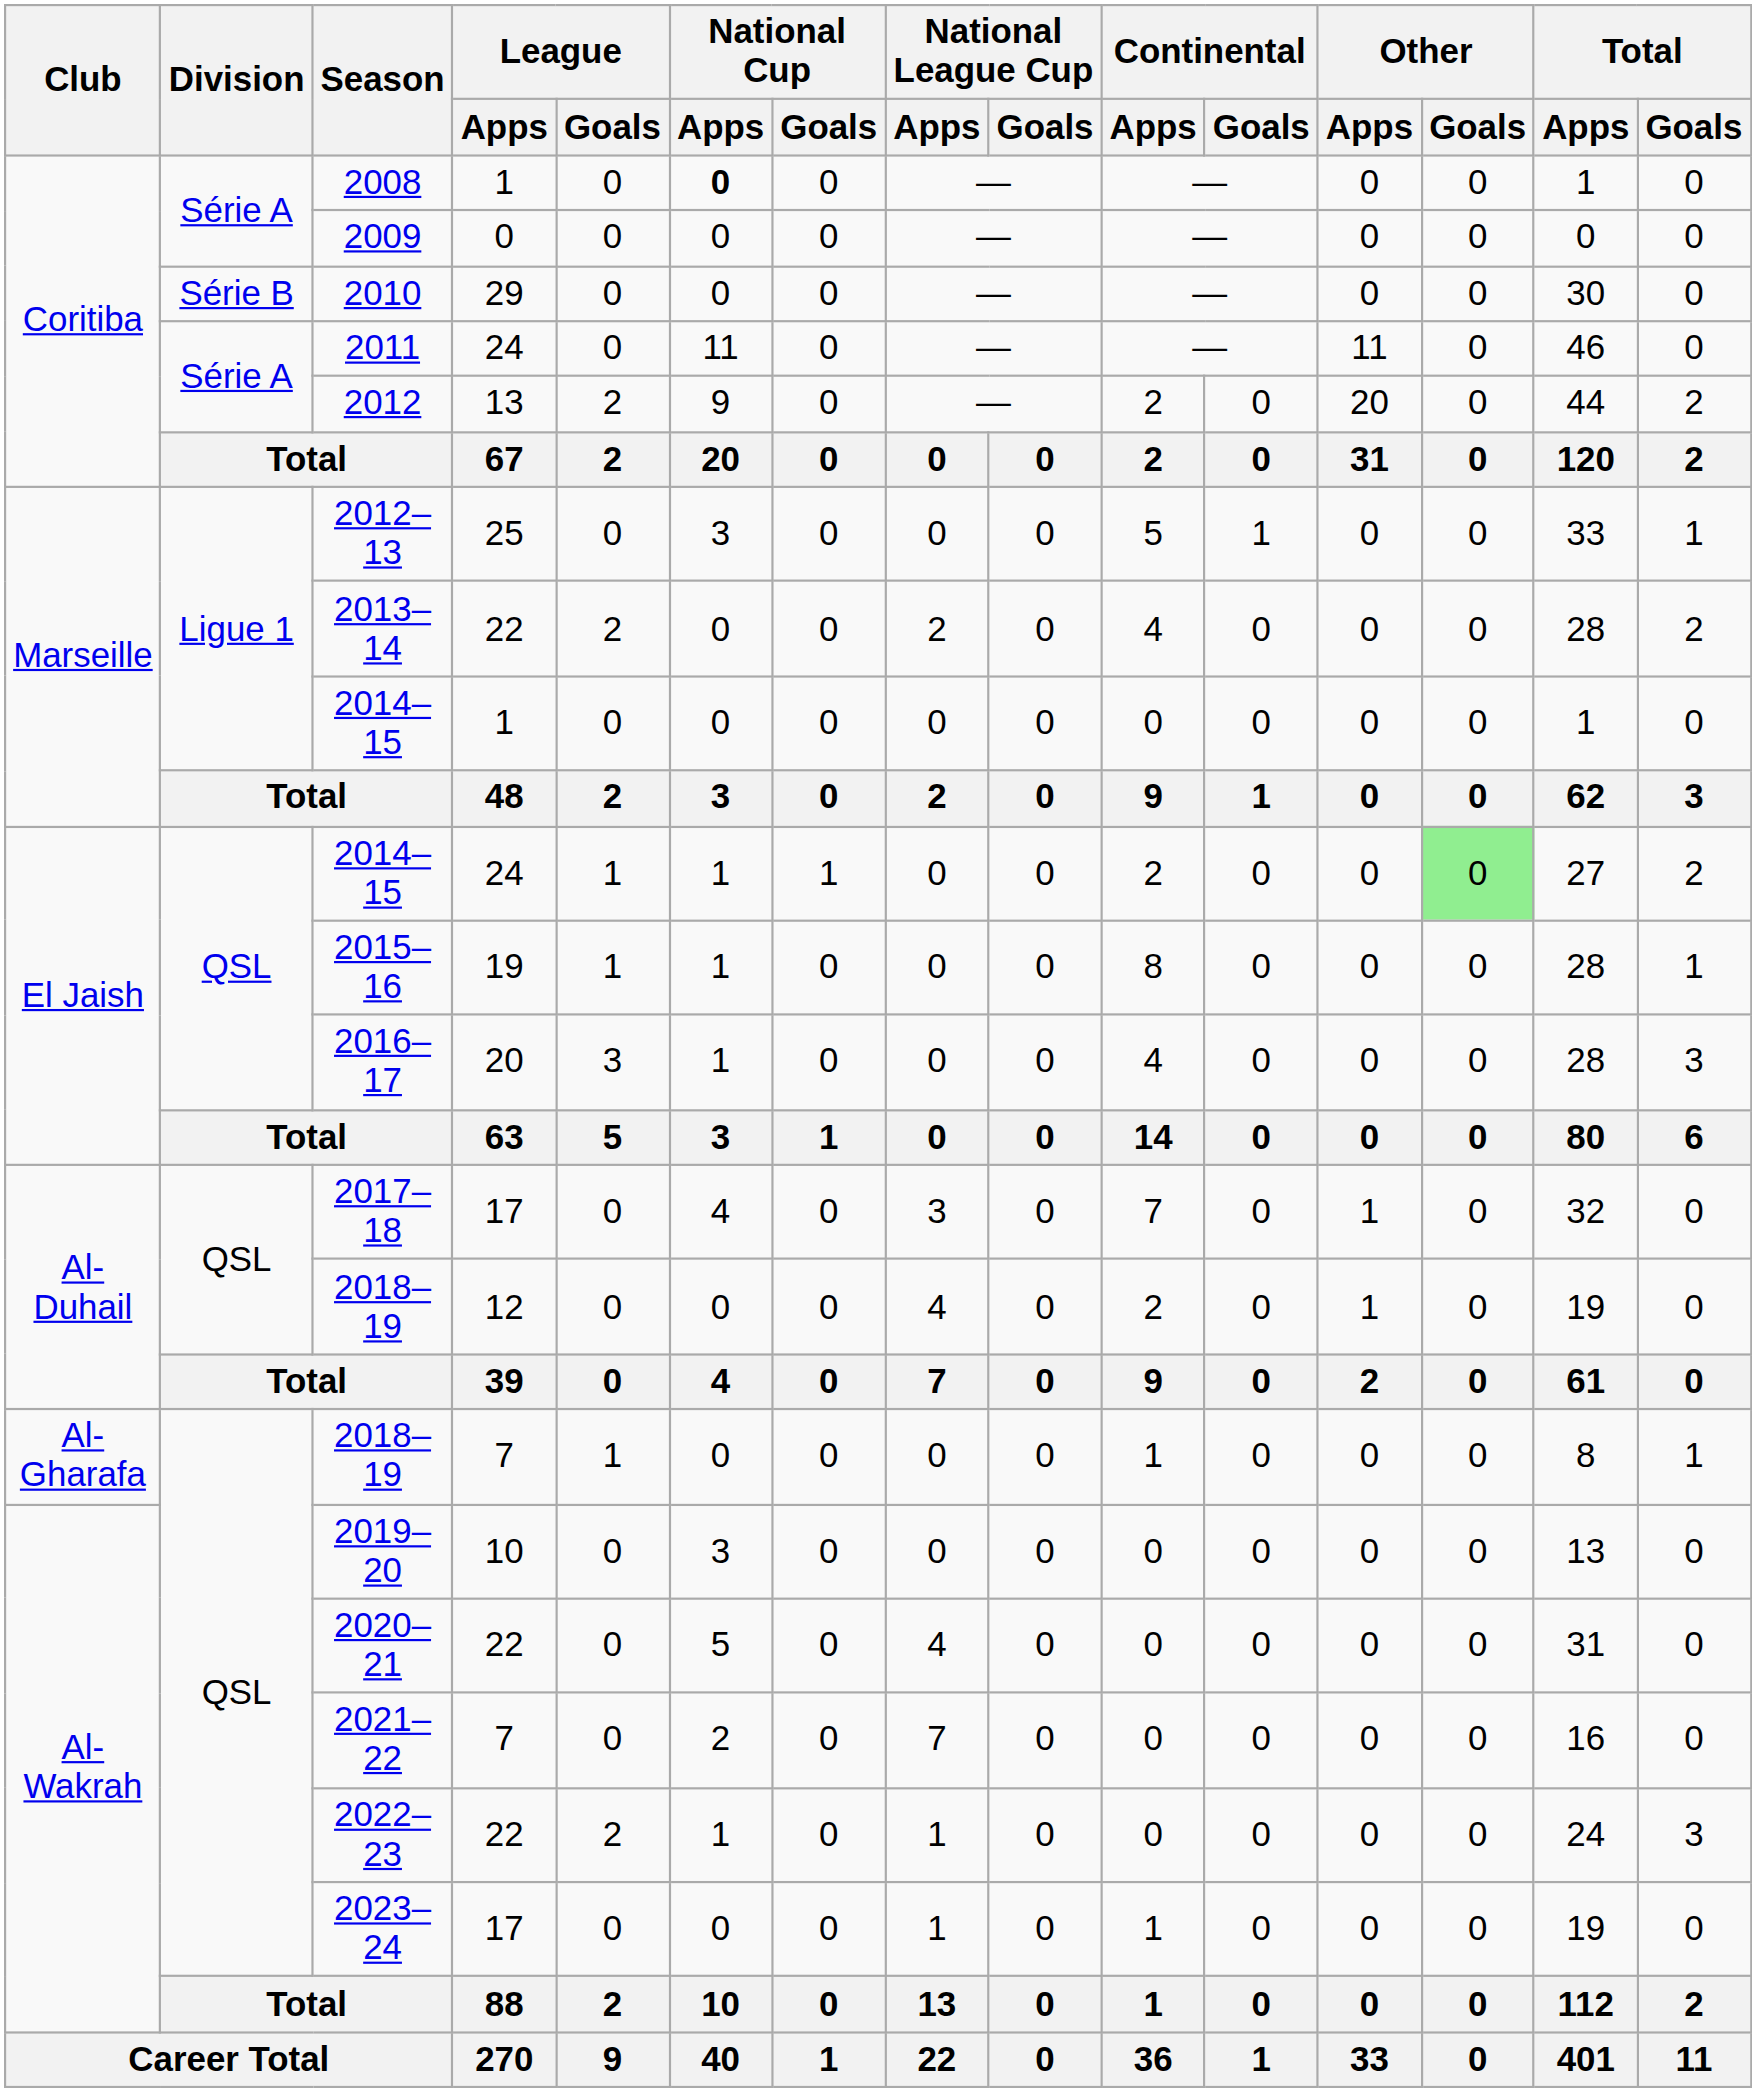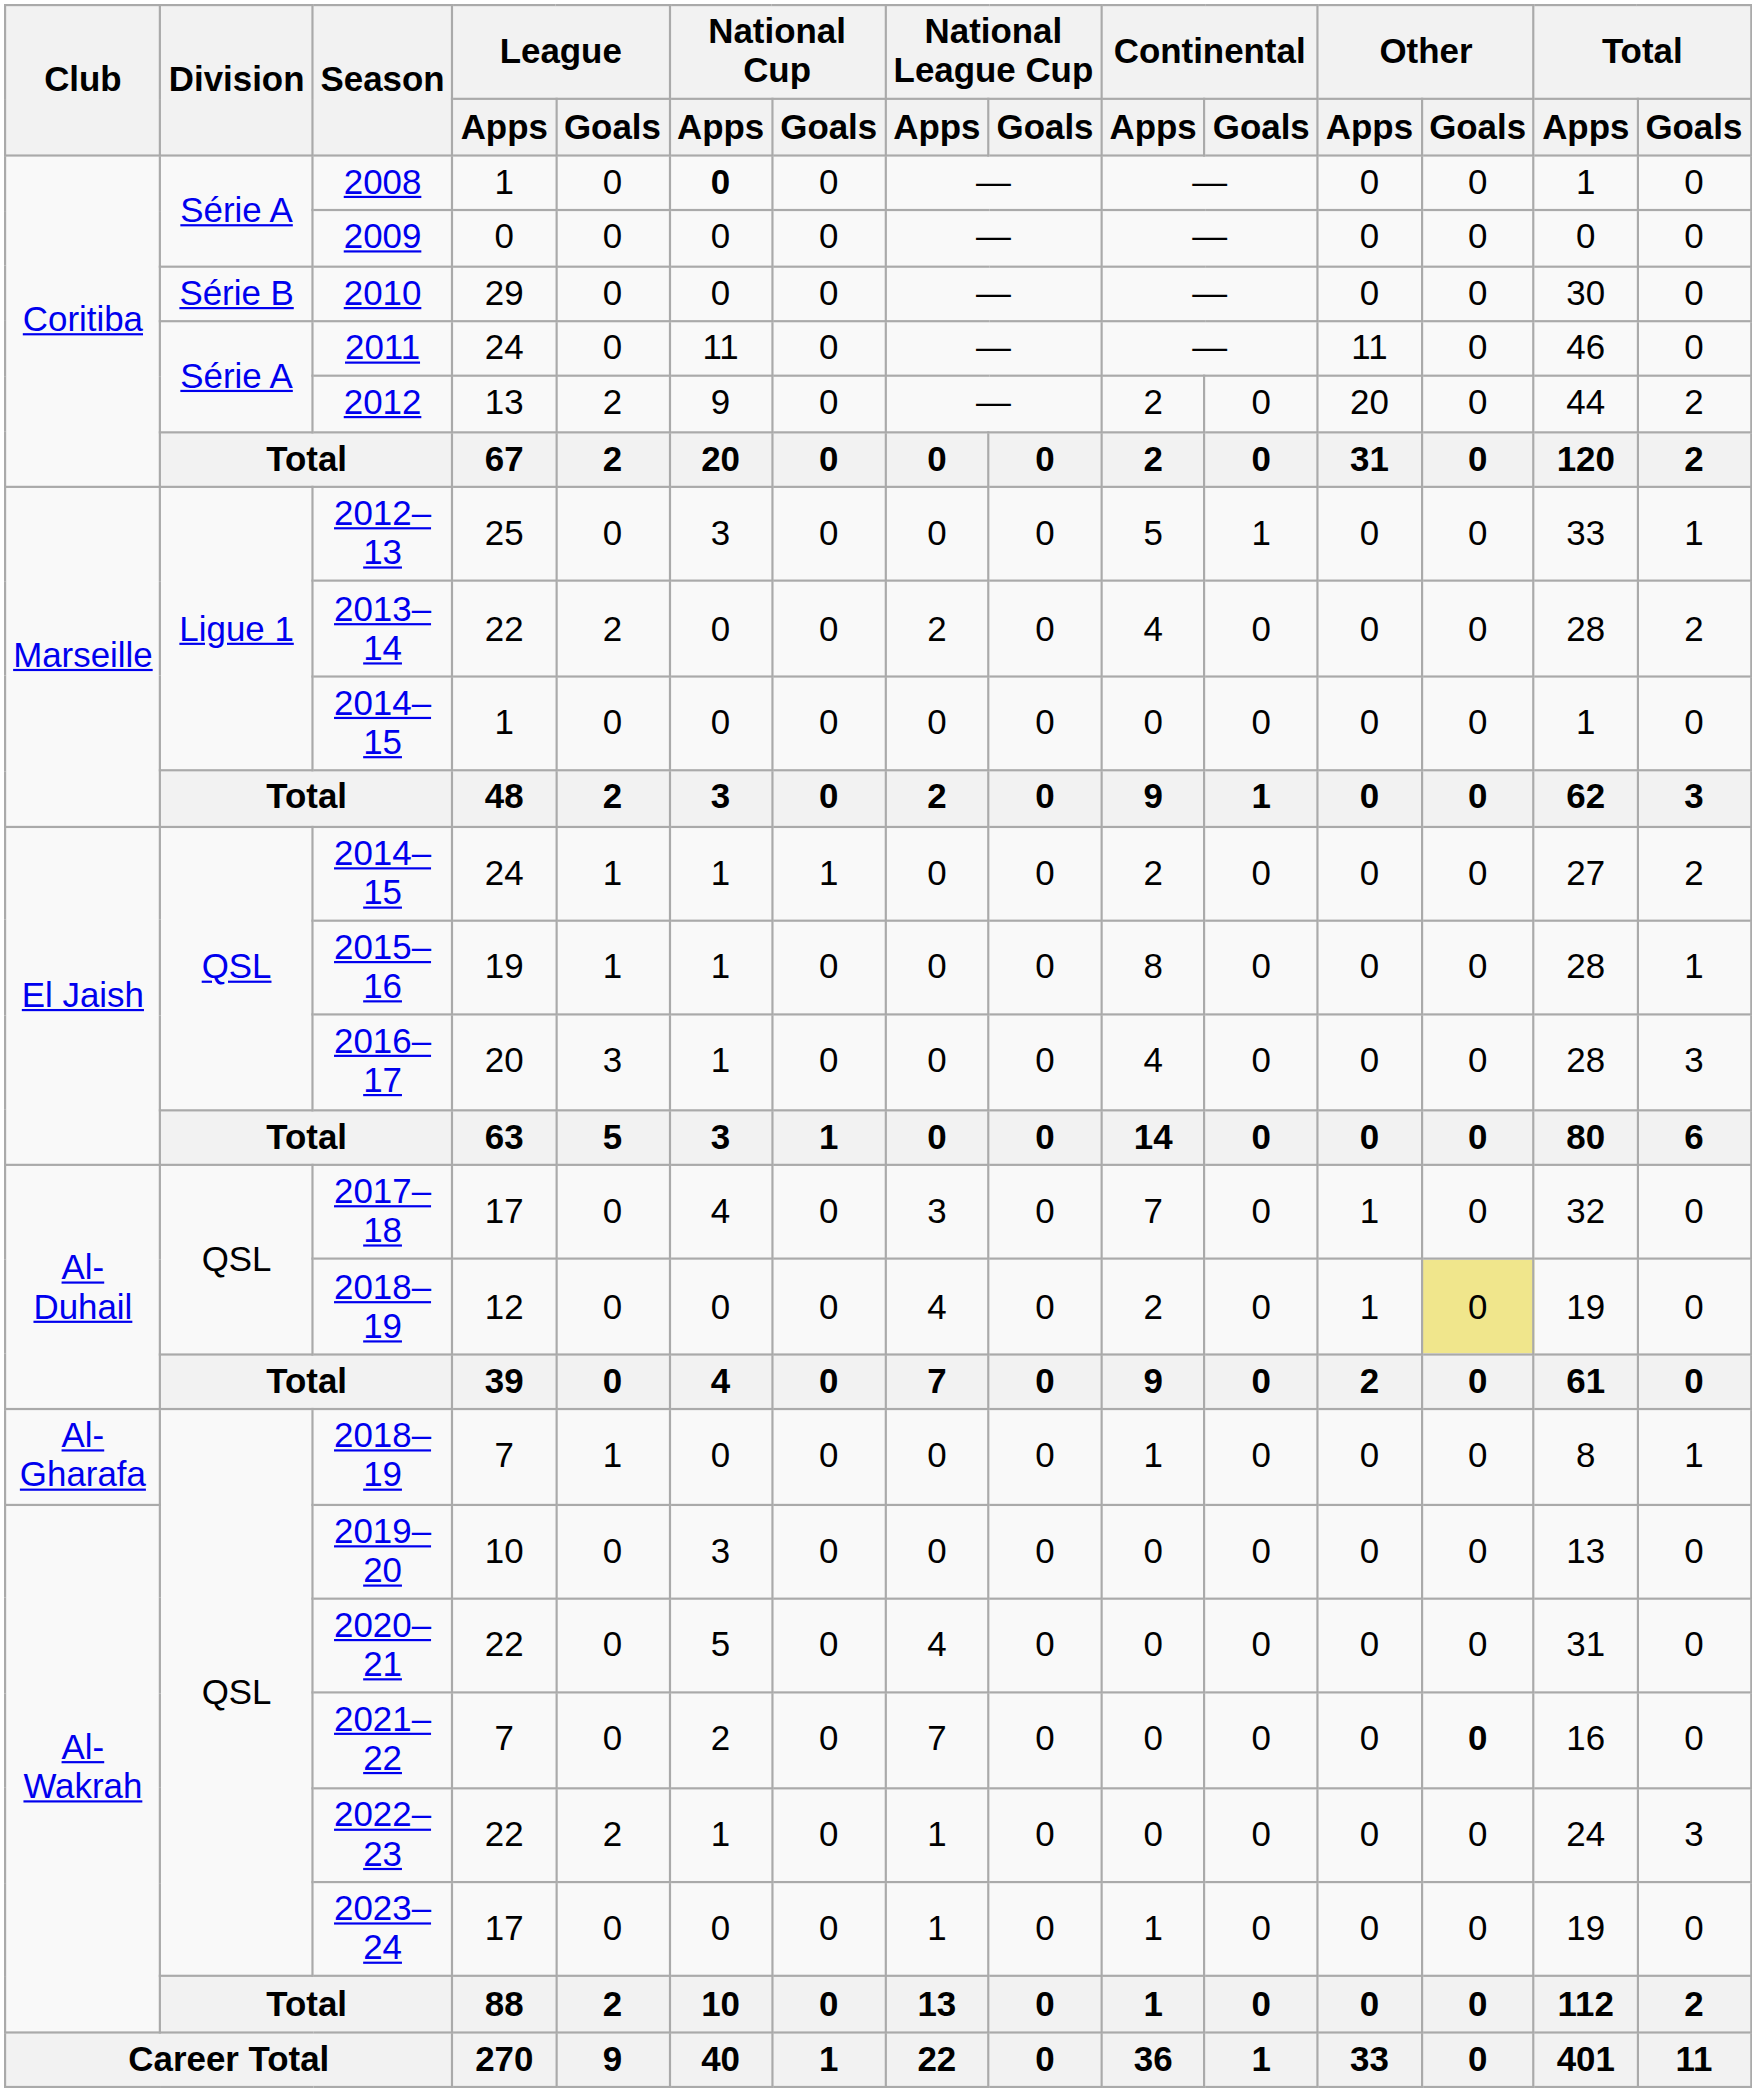2014–15 / 24 | Other / Goals: lightgreen background -> no background
2018–19 / 12 | Other / Goals: no background -> khaki background
2021–22 | Other / Goals: normal -> bold
